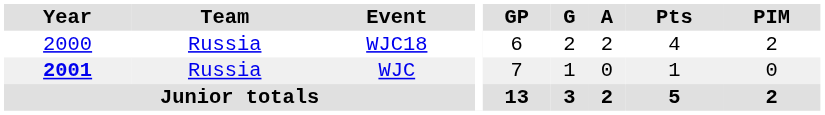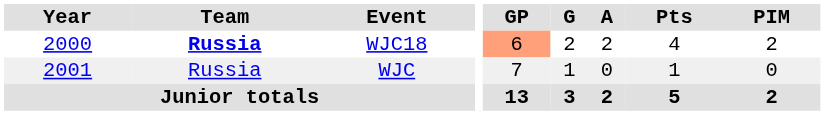WJC18 | Team: normal -> bold
WJC18 | GP: no background -> lightsalmon background
WJC | Year: bold -> normal
